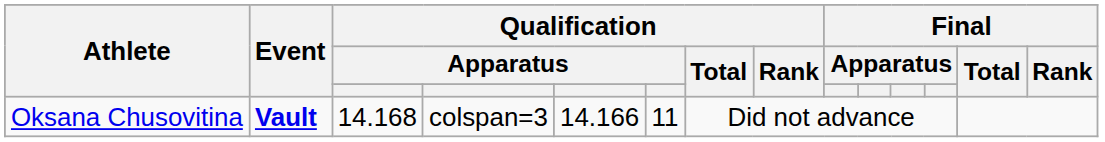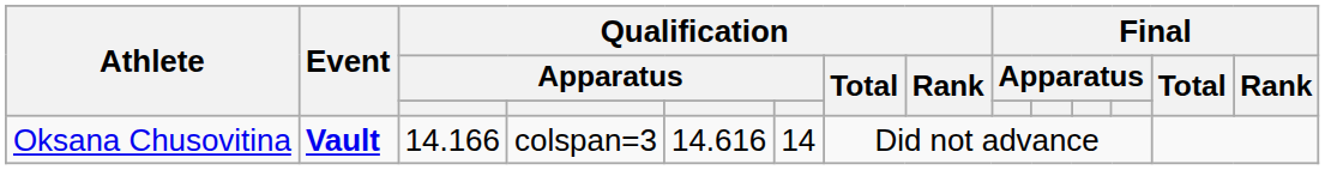Oksana Chusovitina | column 3: 14.168 -> 14.166
Oksana Chusovitina | column 5: 14.166 -> 14.616
Oksana Chusovitina | column 6: 11 -> 14
